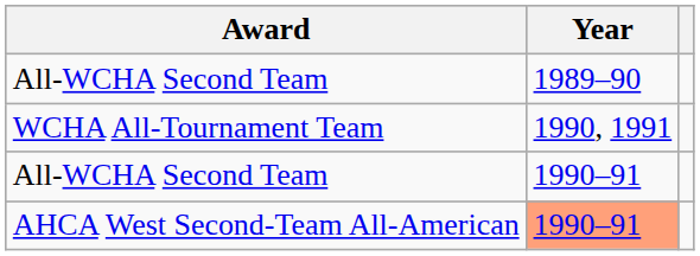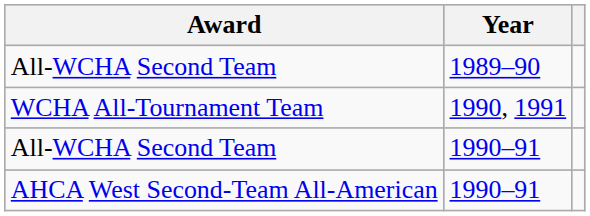row 5 | Year: lightsalmon background -> no background
